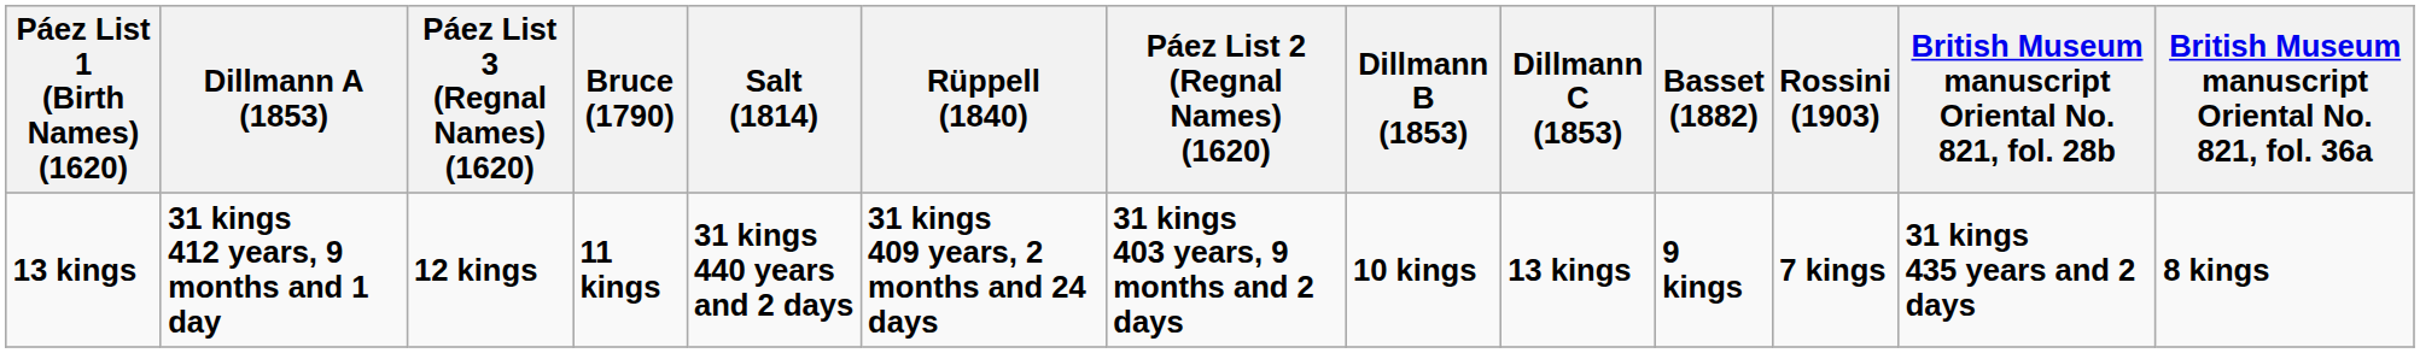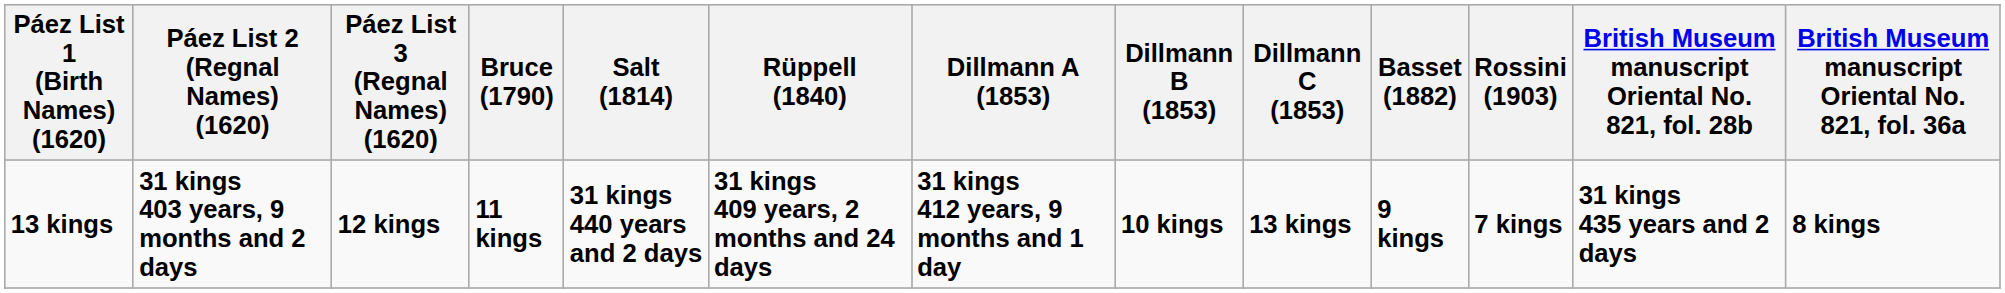columns swapped: Páez List 2 (Regnal Names) (1620) <-> Dillmann A (1853)
